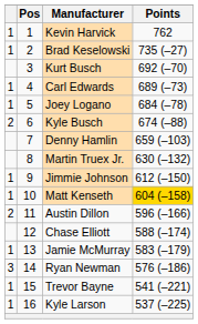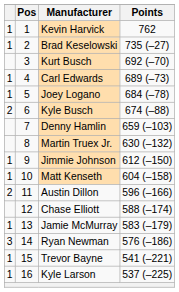Matt Kenseth | Points: gold background -> no background
